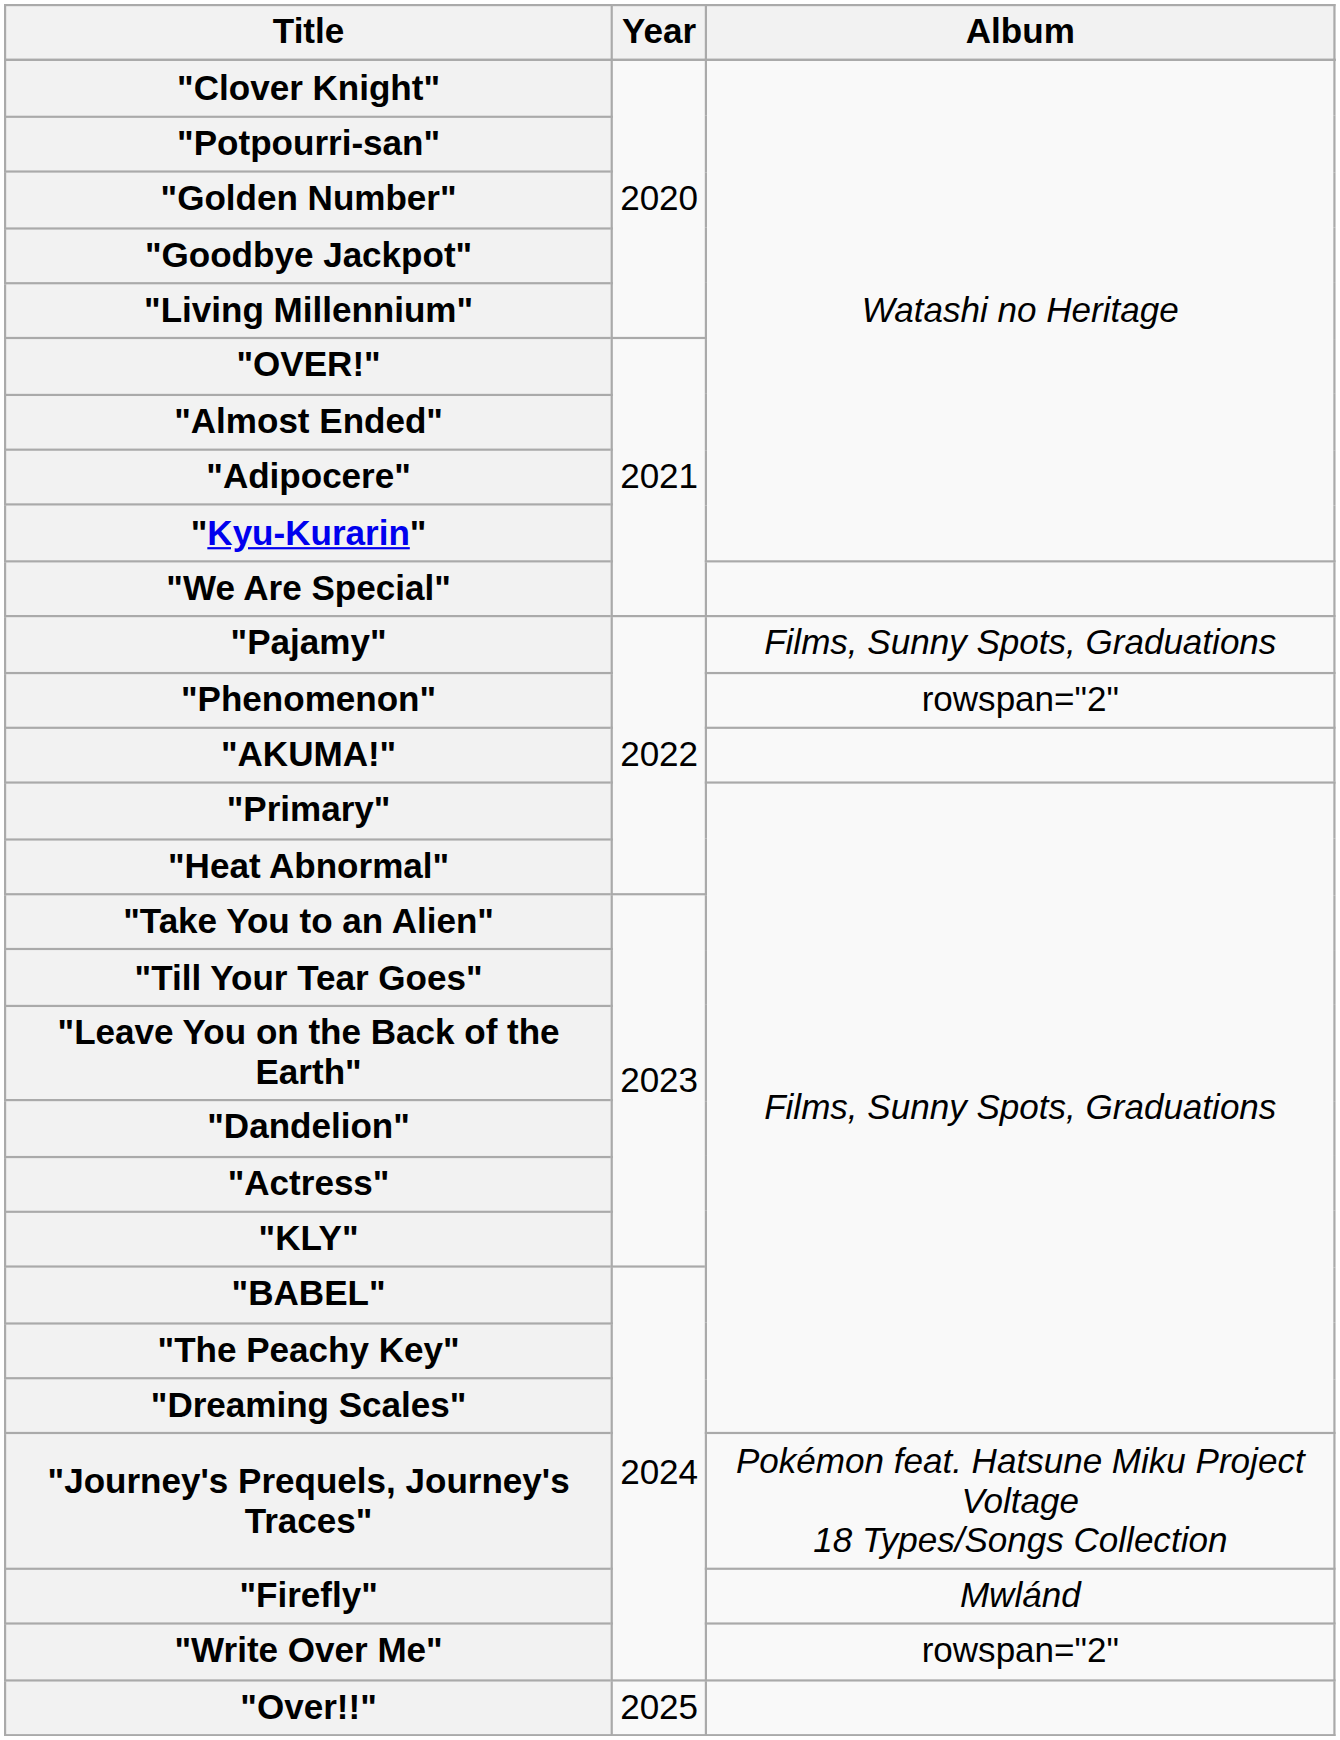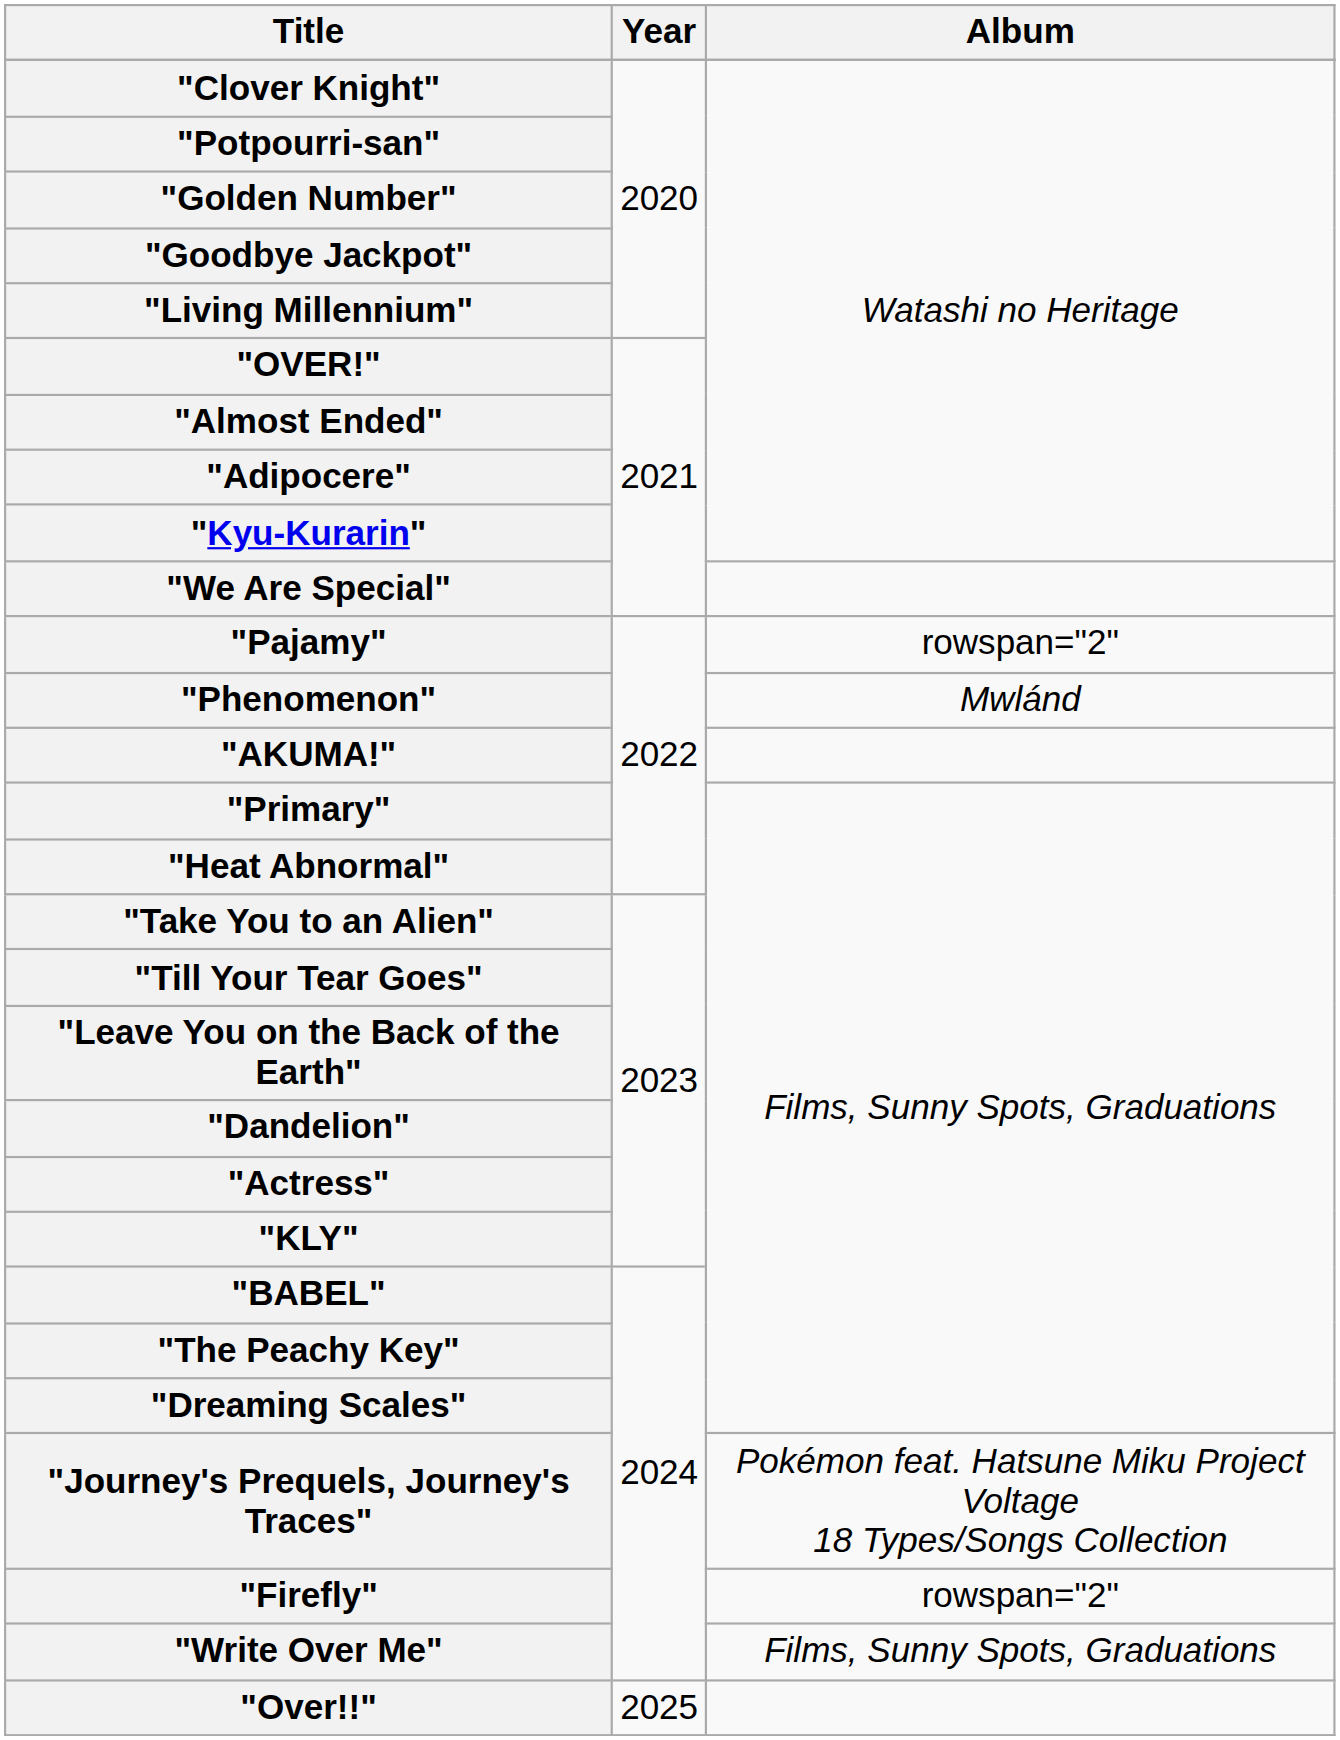"Pajamy" | Album: Films, Sunny Spots, Graduations -> rowspan="2"
"Phenomenon" | Album: rowspan="2" -> Mwlánd
"Firefly" | Album: Mwlánd -> rowspan="2"
"Write Over Me" | Album: rowspan="2" -> Films, Sunny Spots, Graduations
